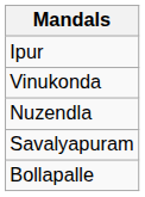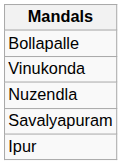row 2 | column 1: Ipur -> Bollapalle
row 6 | column 1: Bollapalle -> Ipur
